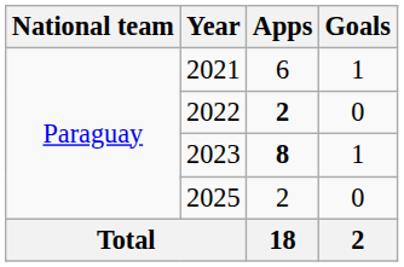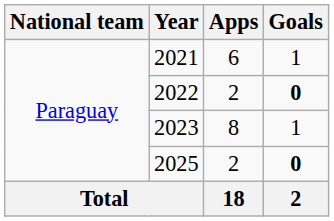2022 | Apps: bold -> normal
2022 | Goals: normal -> bold
2023 | Apps: bold -> normal
2025 | Goals: normal -> bold
